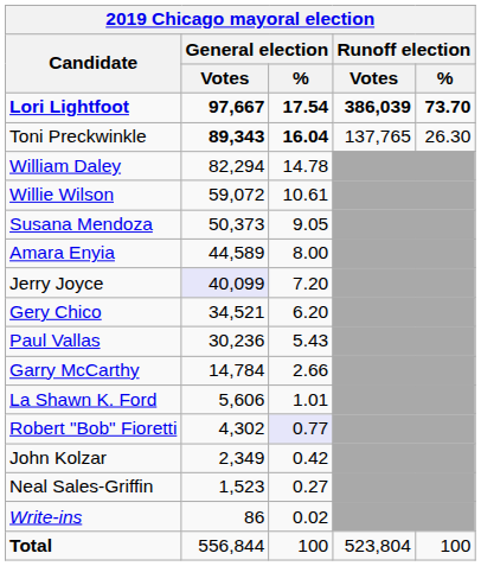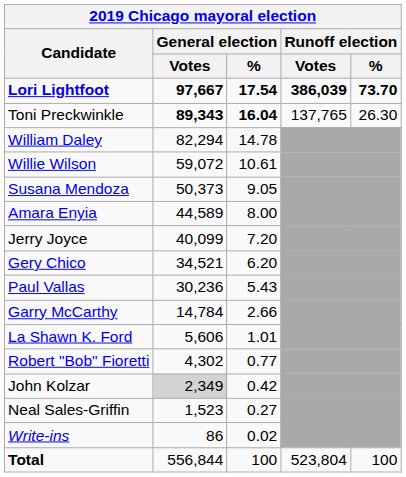Jerry Joyce | General election / Votes: lavender background -> no background
Robert "Bob" Fioretti | General election / %: lavender background -> no background
John Kolzar | General election / Votes: no background -> lightgrey background
